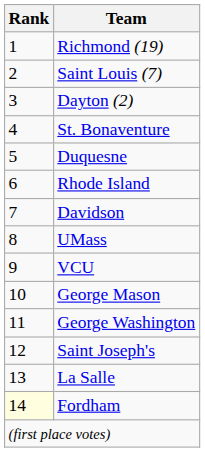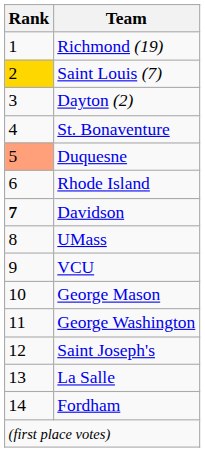Saint Louis (7) | Rank: no background -> gold background
Duquesne | Rank: no background -> lightsalmon background
Davidson | Rank: normal -> bold
Fordham | Rank: lightyellow background -> no background
